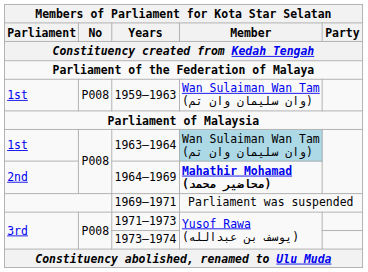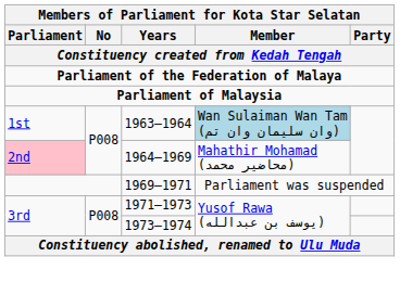- row: 1st | P008 | 1959–1963 | Wan Sulaiman Wan Tam (وان سليمان وان تم)
1964–1969 | Parliament: no background -> pink background
1964–1969 | Member: bold -> normal
